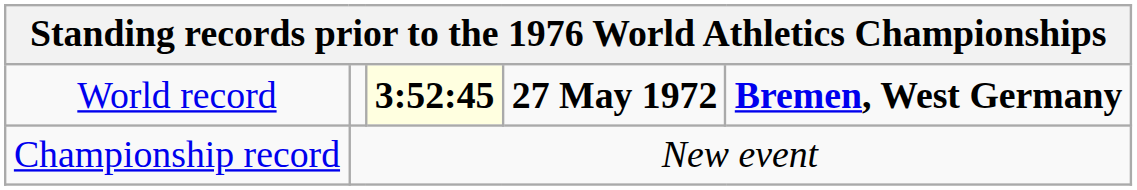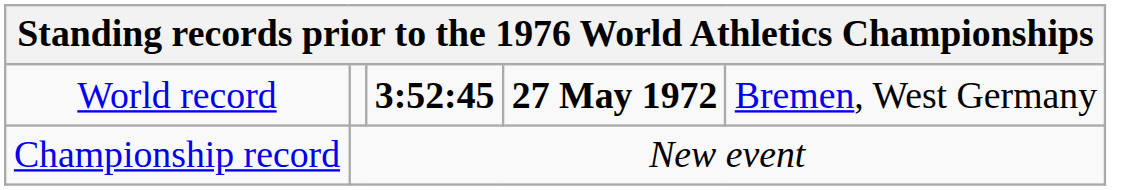World record | column 3: lightyellow background -> no background
World record | column 5: bold -> normal
